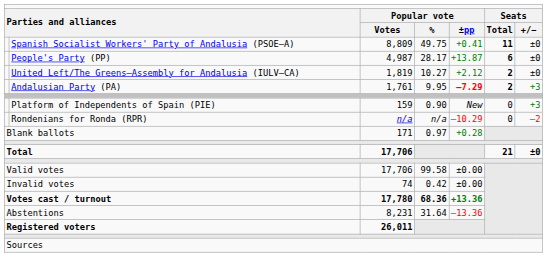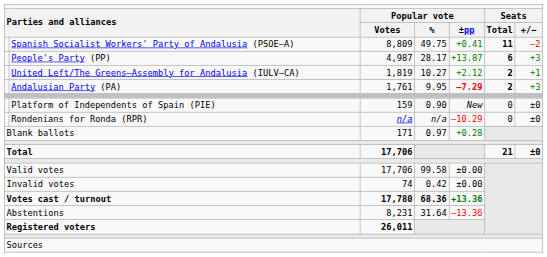Spanish Socialist Workers' Party of Andalusia (PSOE–A) | column 7: ±0 -> –2
People's Party (PP) | column 7: ±0 -> +3
United Left/The Greens–Assembly for Andalusia (IULV–CA) | column 7: ±0 -> +1
Platform of Independents of Spain (PIE) | column 7: +3 -> ±0
Rondenians for Ronda (RPR) | column 7: –2 -> ±0
